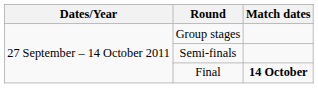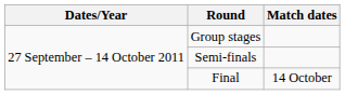Final | Match dates: bold -> normal
